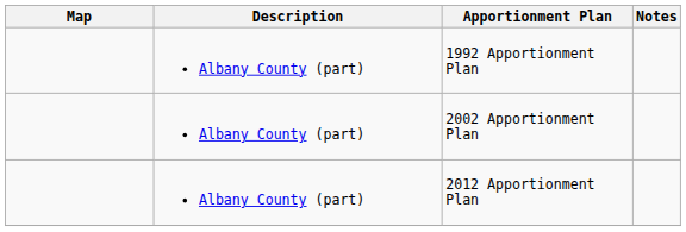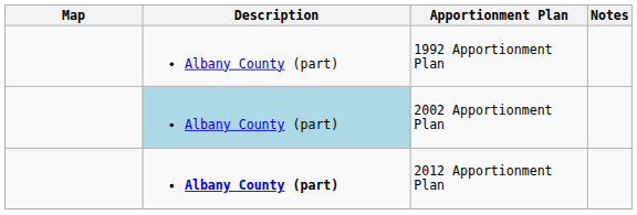2002 Apportionment Plan | Description: no background -> lightblue background
2012 Apportionment Plan | Description: normal -> bold
